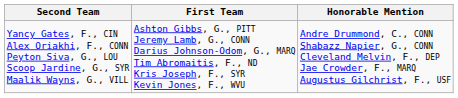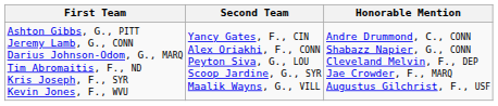columns swapped: First Team <-> Second Team
